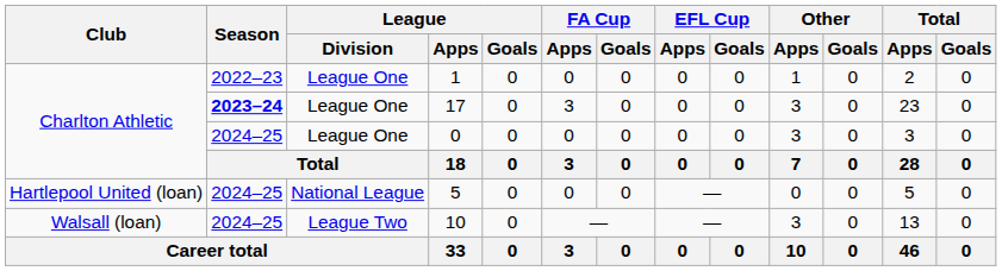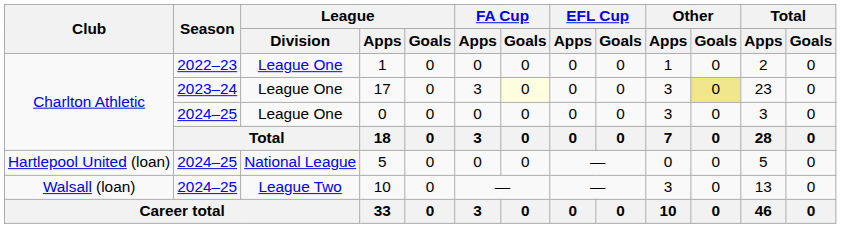17 | Season: bold -> normal
17 | FA Cup / Goals: no background -> lightyellow background
17 | Other / Goals: no background -> khaki background
